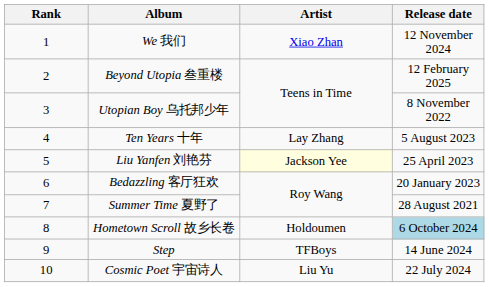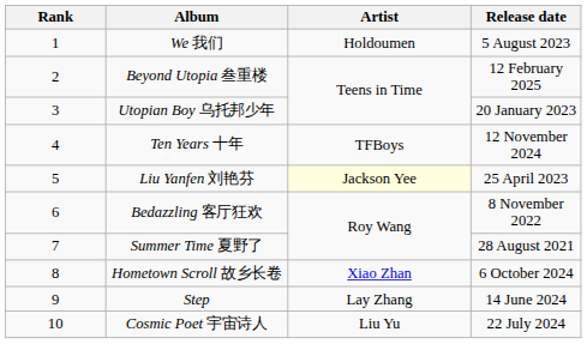We 我们 | Artist: Xiao Zhan -> Holdoumen
We 我们 | Release date: 12 November 2024 -> 5 August 2023
Utopian Boy 乌托邦少年 | Release date: 8 November 2022 -> 20 January 2023
Ten Years 十年 | Artist: Lay Zhang -> TFBoys
Ten Years 十年 | Release date: 5 August 2023 -> 12 November 2024
Bedazzling 客厅狂欢 | Release date: 20 January 2023 -> 8 November 2022
Hometown Scroll 故乡长卷 | Artist: Holdoumen -> Xiao Zhan
Hometown Scroll 故乡长卷 | Release date: lightblue background -> no background
Step | Artist: TFBoys -> Lay Zhang
